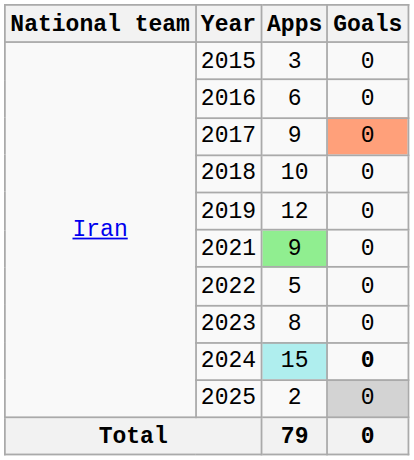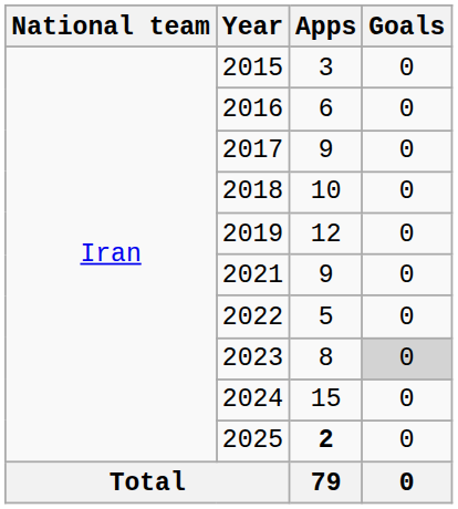2017 | Goals: lightsalmon background -> no background
2021 | Apps: lightgreen background -> no background
2023 | Goals: no background -> lightgrey background
2024 | Apps: paleturquoise background -> no background
2024 | Goals: bold -> normal
2025 | Apps: normal -> bold
2025 | Goals: lightgrey background -> no background
